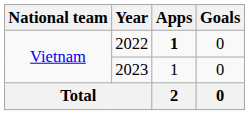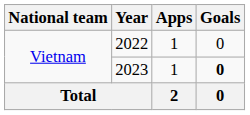2022 | Apps: bold -> normal
2023 | Goals: normal -> bold
